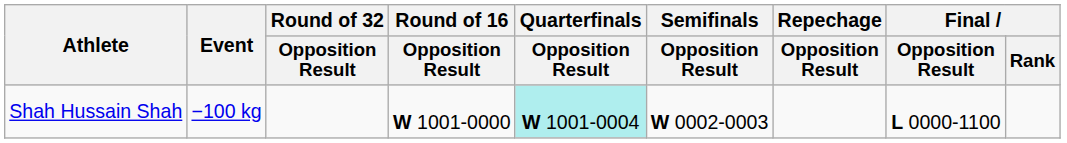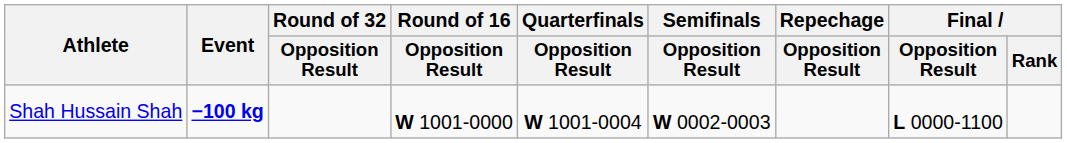Shah Hussain Shah | Event: normal -> bold
Shah Hussain Shah | Quarterfinals / Opposition Result: paleturquoise background -> no background
